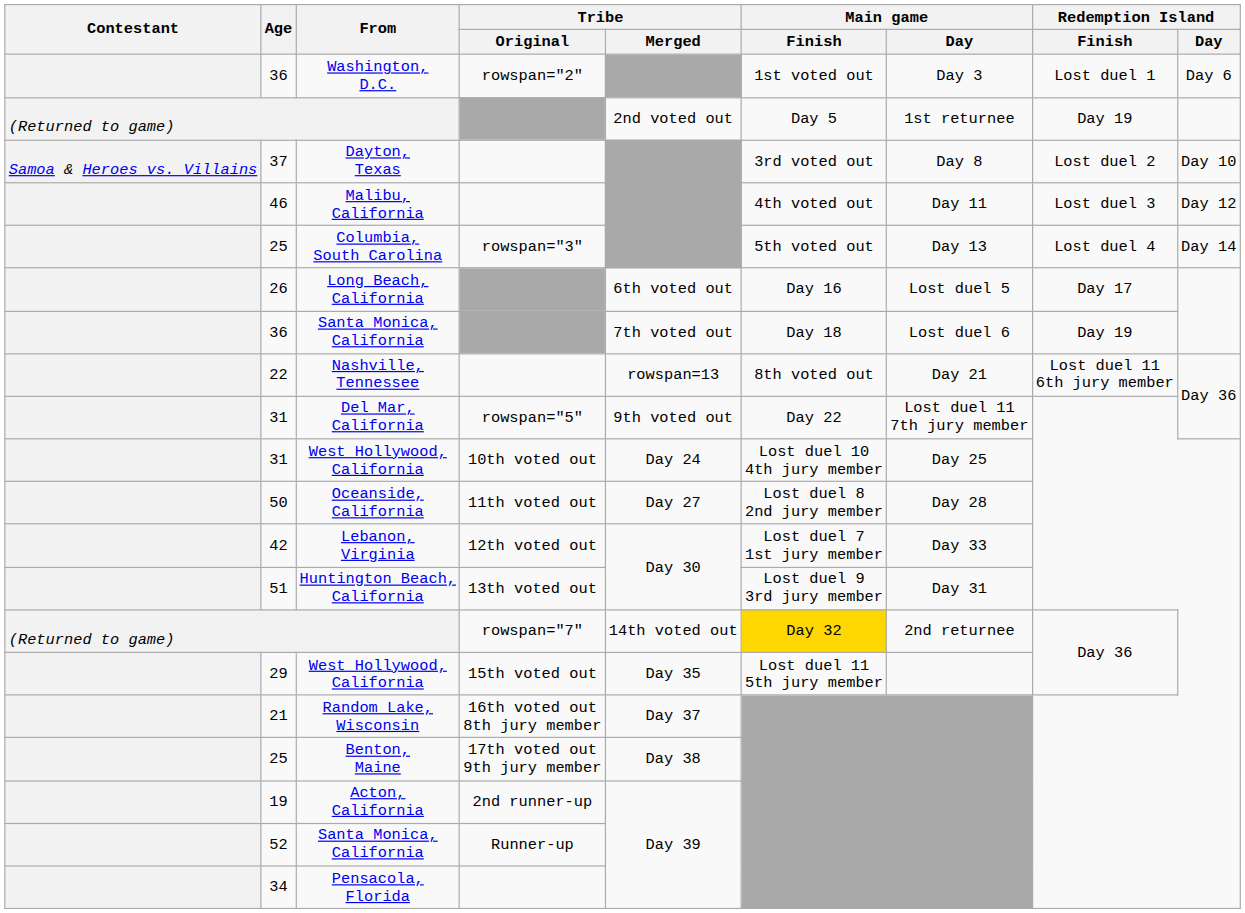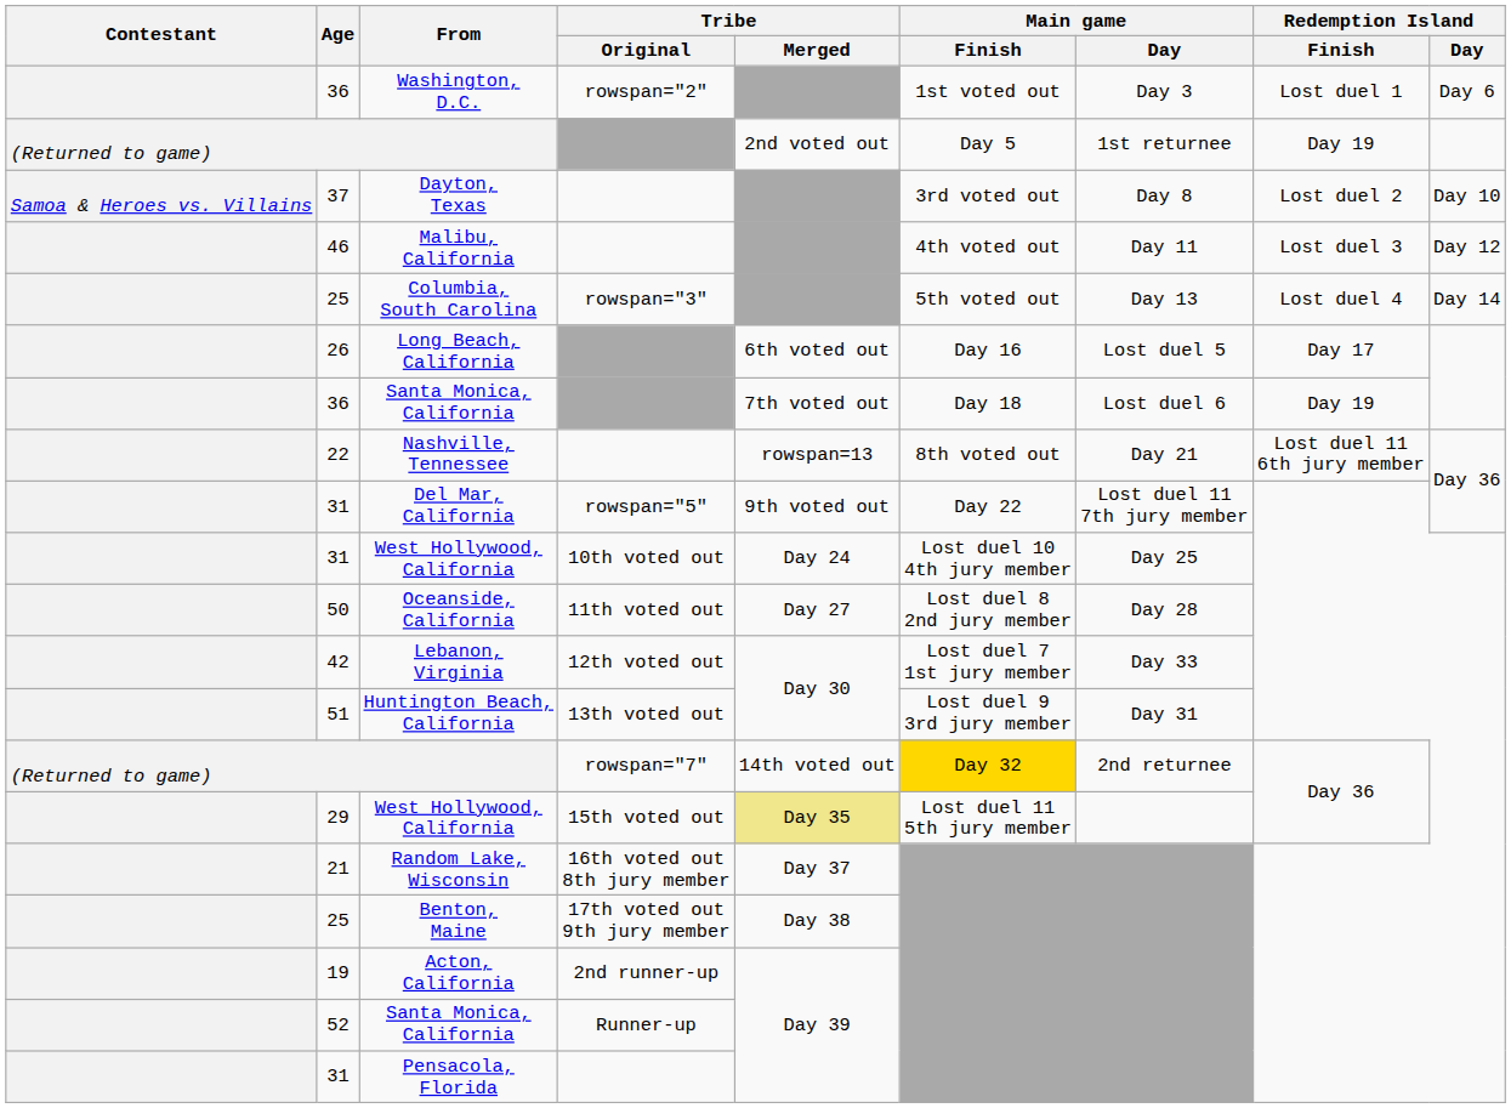West Hollywood, California / 15th voted out | Tribe / Merged: no background -> khaki background
Pensacola, Florida | Age: 34 -> 31
